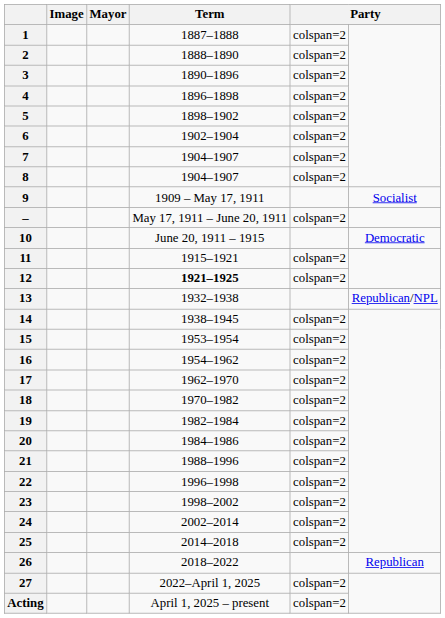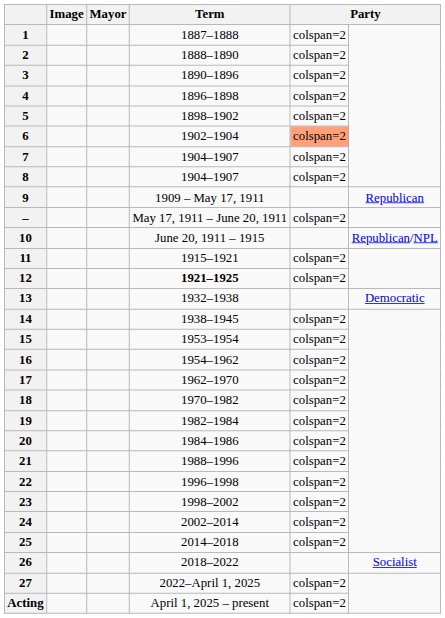6 | column 5: no background -> lightsalmon background
9 | column 6: Socialist -> Republican
10 | column 6: Democratic -> Republican/NPL
13 | column 6: Republican/NPL -> Democratic
26 | column 6: Republican -> Socialist
